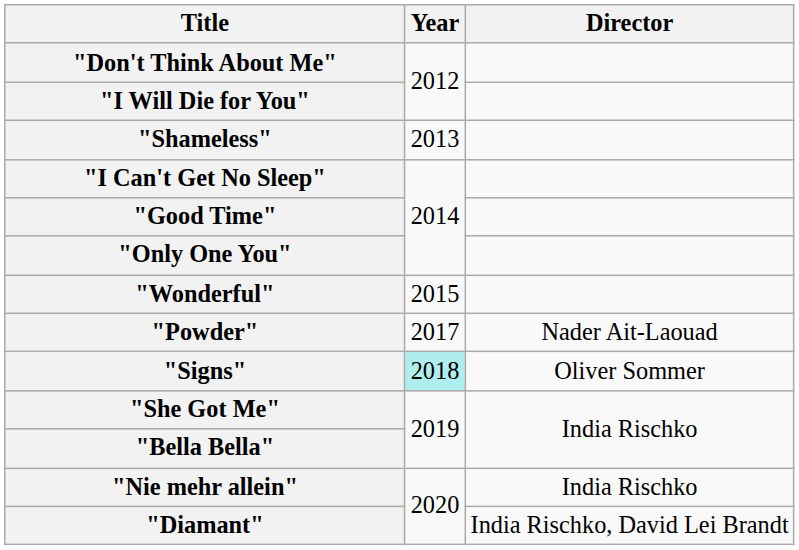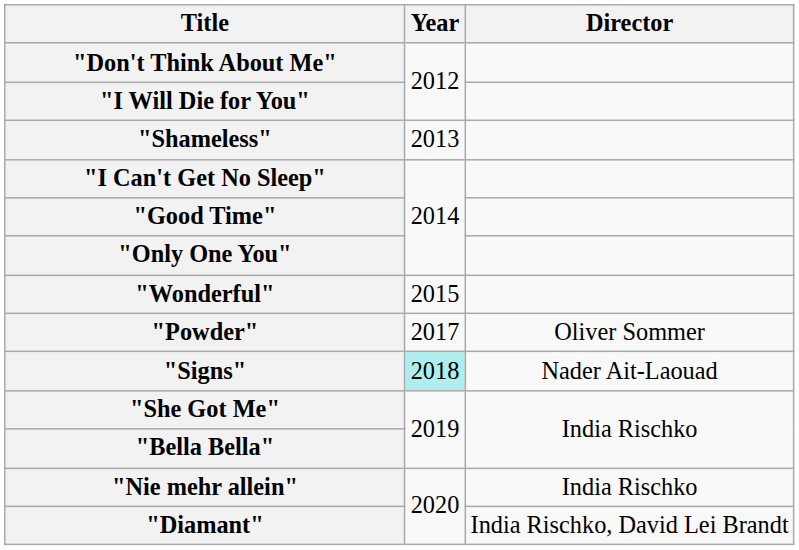"Powder" | Director: Nader Ait-Laouad -> Oliver Sommer
"Signs" | Director: Oliver Sommer -> Nader Ait-Laouad
